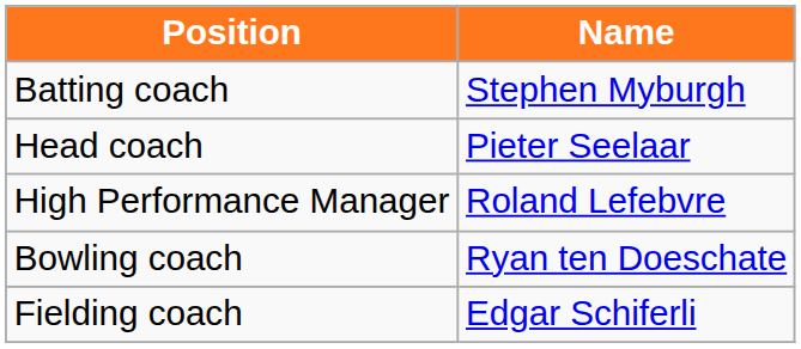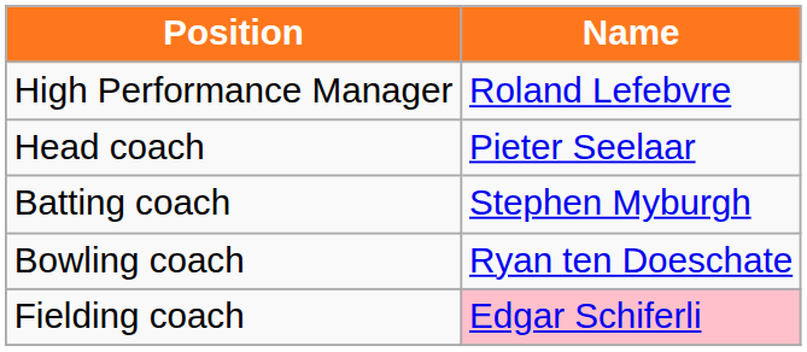rows swapped: High Performance Manager <-> Batting coach
Fielding coach | Name: no background -> pink background
